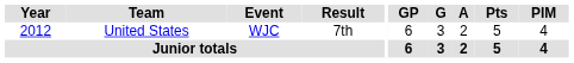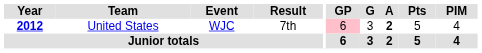United States | Year: normal -> bold
United States | GP: no background -> pink background
United States | A: normal -> bold
